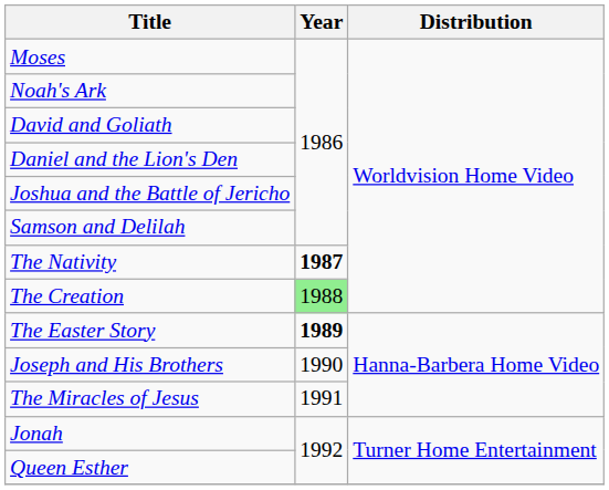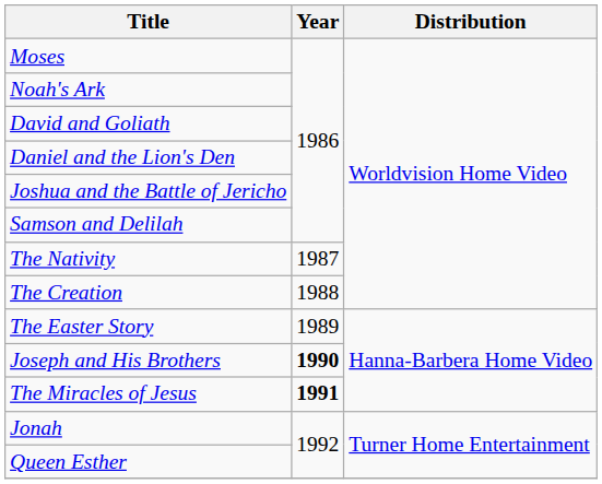The Nativity | Year: bold -> normal
The Creation | Year: lightgreen background -> no background
The Easter Story | Year: bold -> normal
Joseph and His Brothers | Year: normal -> bold
The Miracles of Jesus | Year: normal -> bold
